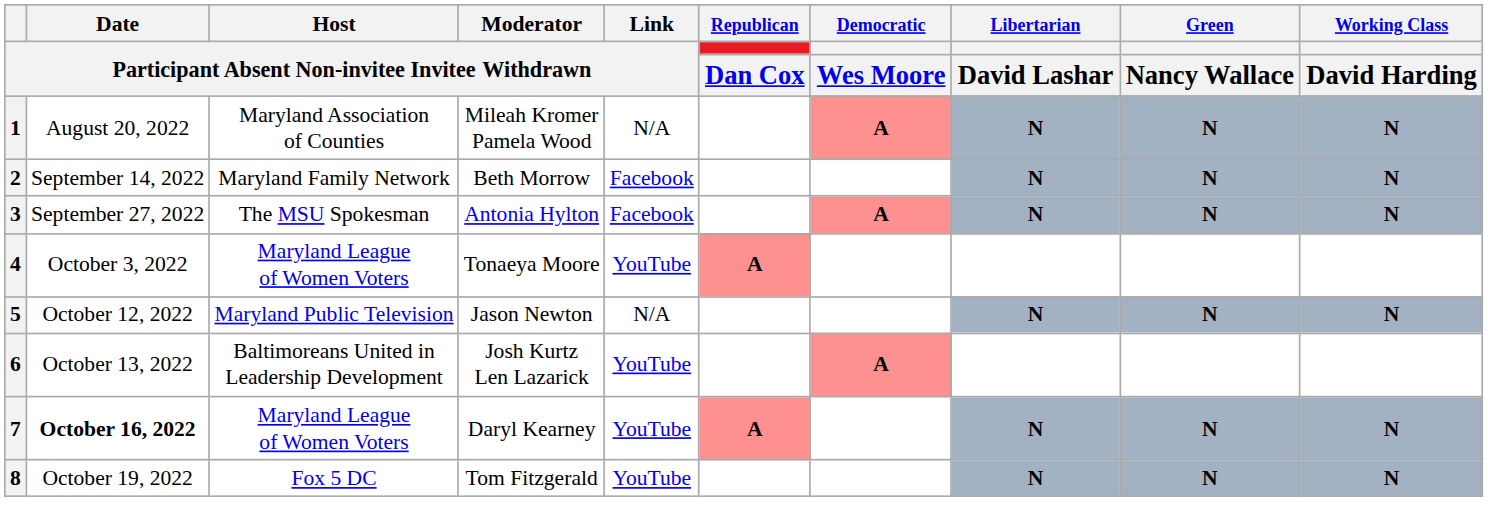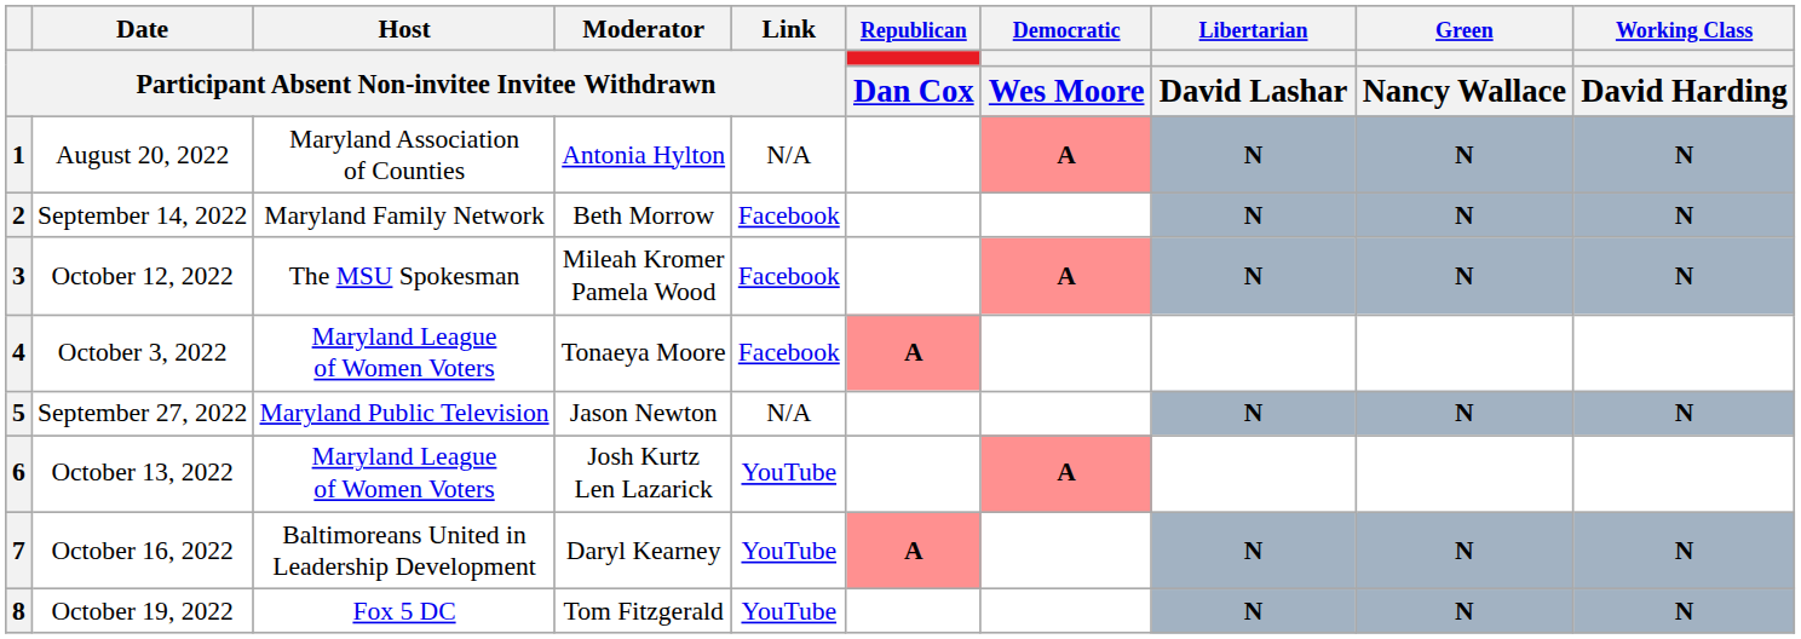1 | Moderator / Participant Absent Non-invitee Invitee Withdrawn: Mileah Kromer Pamela Wood -> Antonia Hylton
3 | Date / Participant Absent Non-invitee Invitee Withdrawn: September 27, 2022 -> October 12, 2022
3 | Moderator / Participant Absent Non-invitee Invitee Withdrawn: Antonia Hylton -> Mileah Kromer Pamela Wood
4 | Link / Participant Absent Non-invitee Invitee Withdrawn: YouTube -> Facebook
5 | Date / Participant Absent Non-invitee Invitee Withdrawn: October 12, 2022 -> September 27, 2022
6 | Host / Participant Absent Non-invitee Invitee Withdrawn: Baltimoreans United in Leadership Development -> Maryland League of Women Voters
7 | Date / Participant Absent Non-invitee Invitee Withdrawn: bold -> normal
7 | Host / Participant Absent Non-invitee Invitee Withdrawn: Maryland League of Women Voters -> Baltimoreans United in Leadership Development
